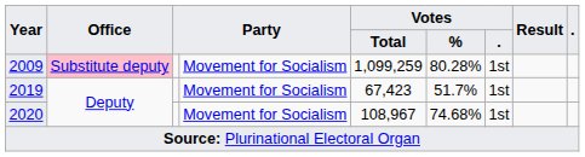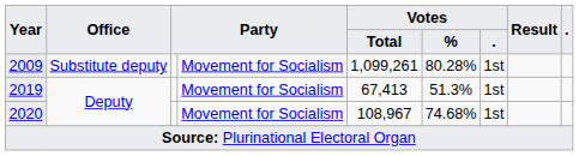2009 | Office: pink background -> no background
2009 | Votes / Total: 1,099,259 -> 1,099,261
2019 | Votes / Total: 67,423 -> 67,413
2019 | Votes / %: 51.7% -> 51.3%
